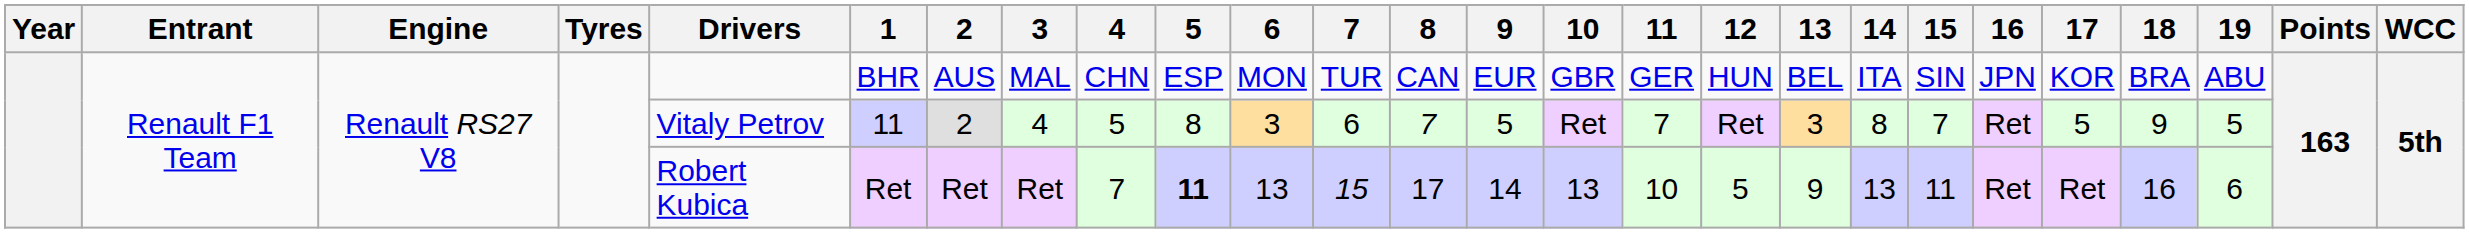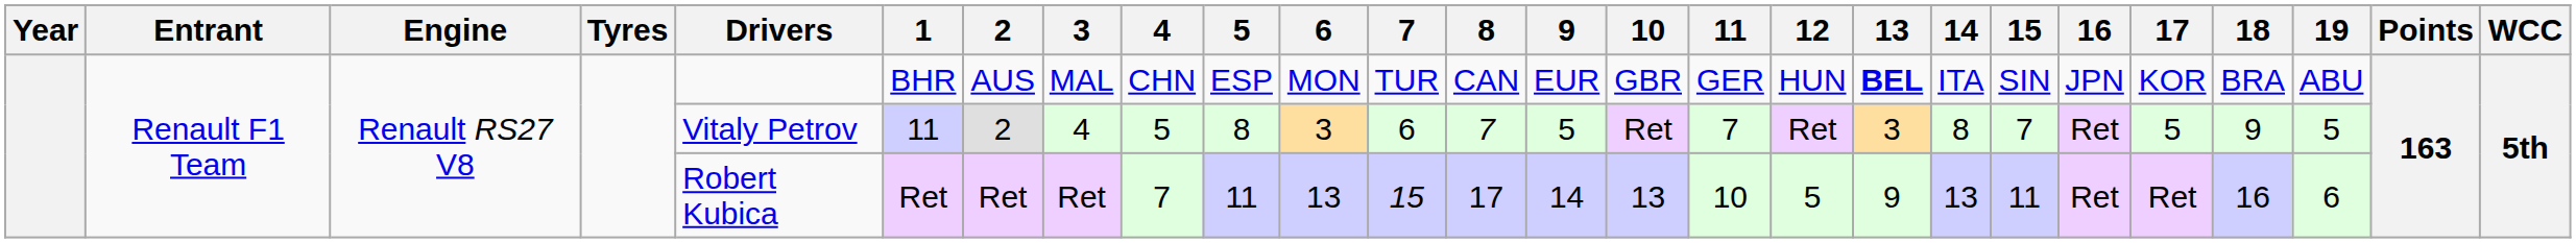row 2 | 13: normal -> bold
row 4 | 5: bold -> normal
